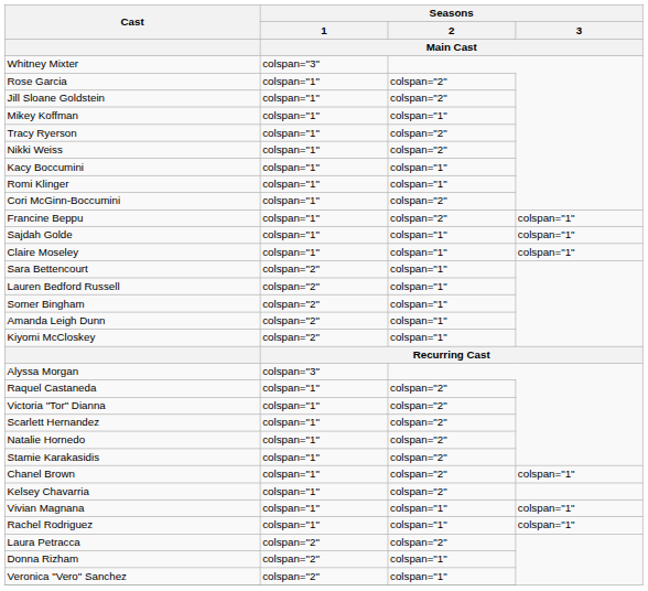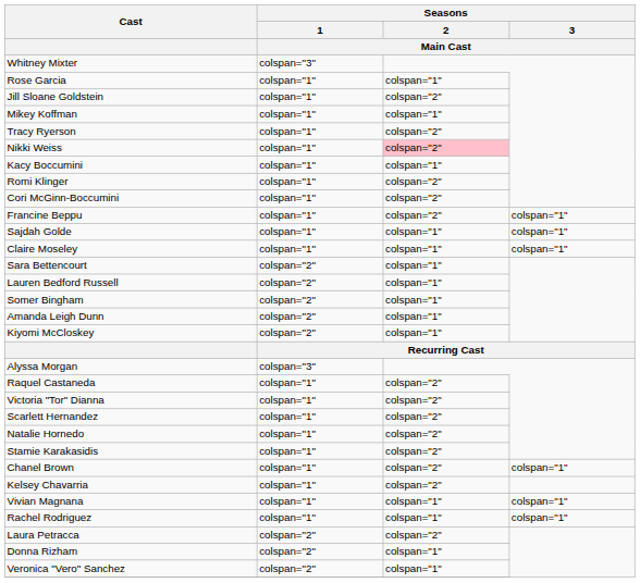Rose Garcia | Seasons / 2 / Main Cast: colspan="2" -> colspan="1"
Nikki Weiss | Seasons / 2 / Main Cast: no background -> pink background
Romi Klinger | Seasons / 2 / Main Cast: colspan="1" -> colspan="2"
